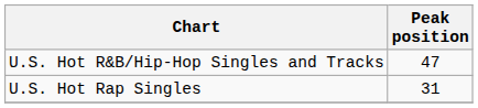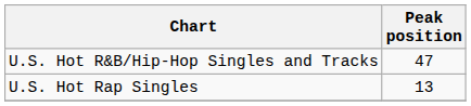U.S. Hot Rap Singles | Peak position: 31 -> 13
